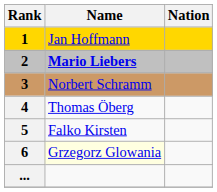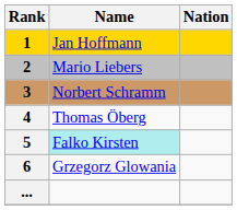Mario Liebers | Name: bold -> normal
Falko Kirsten | Name: no background -> paleturquoise background
Grzegorz Glowania | Name: lightyellow background -> no background
